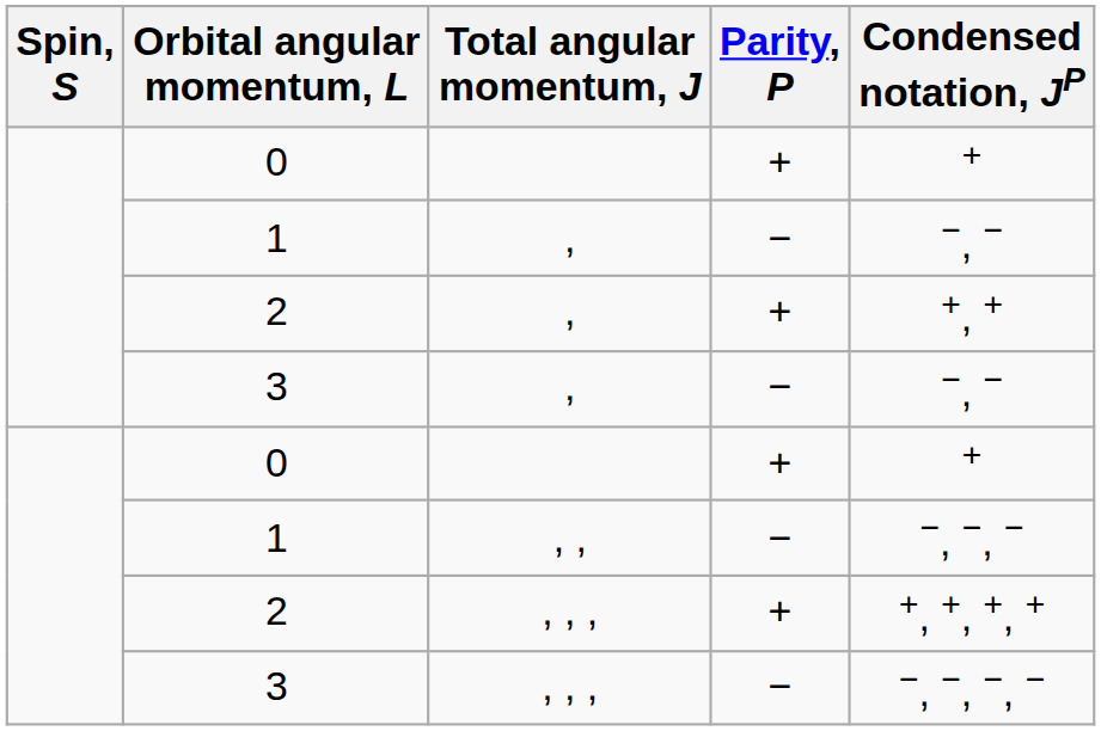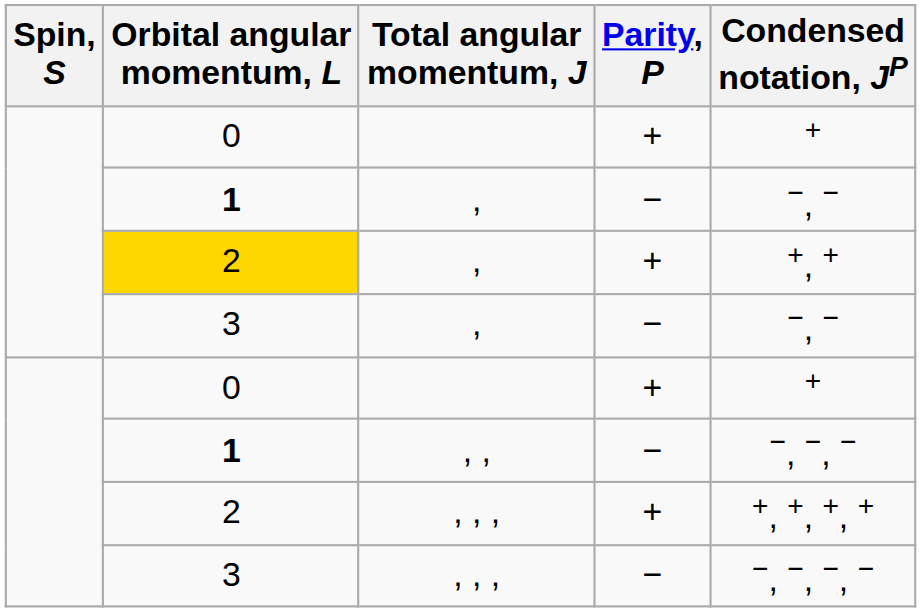1 / , | Orbital angular momentum, L: normal -> bold
2 / , | Orbital angular momentum, L: no background -> gold background
1 / , , | Orbital angular momentum, L: normal -> bold
